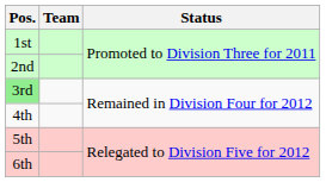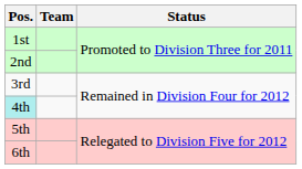3rd | Pos.: lightgreen background -> no background
4th | Pos.: no background -> paleturquoise background
